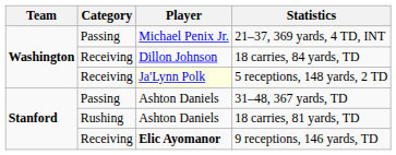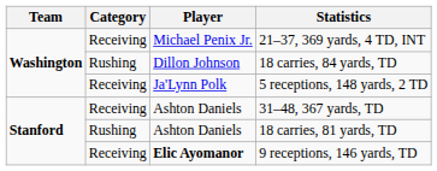21–37, 369 yards, 4 TD, INT | Category: Passing -> Receiving
18 carries, 84 yards, TD | Category: Receiving -> Rushing
5 receptions, 148 yards, 2 TD | Player: lightyellow background -> no background
31–48, 367 yards, TD | Category: Passing -> Receiving
